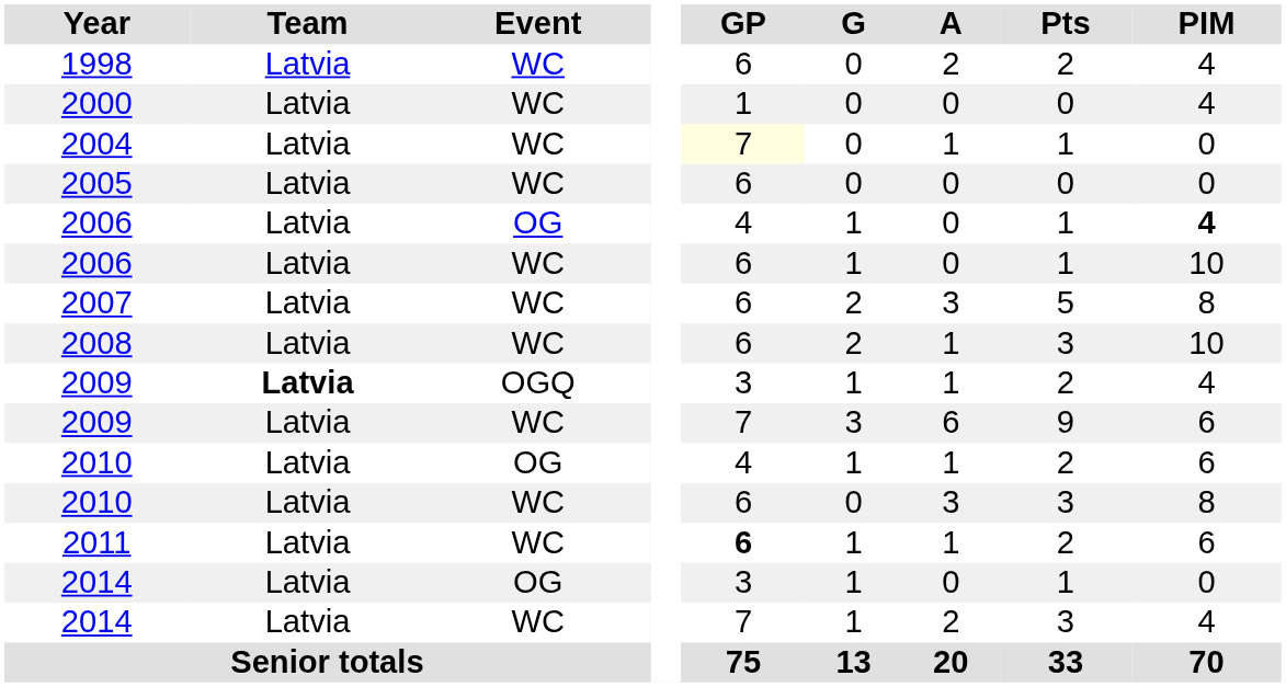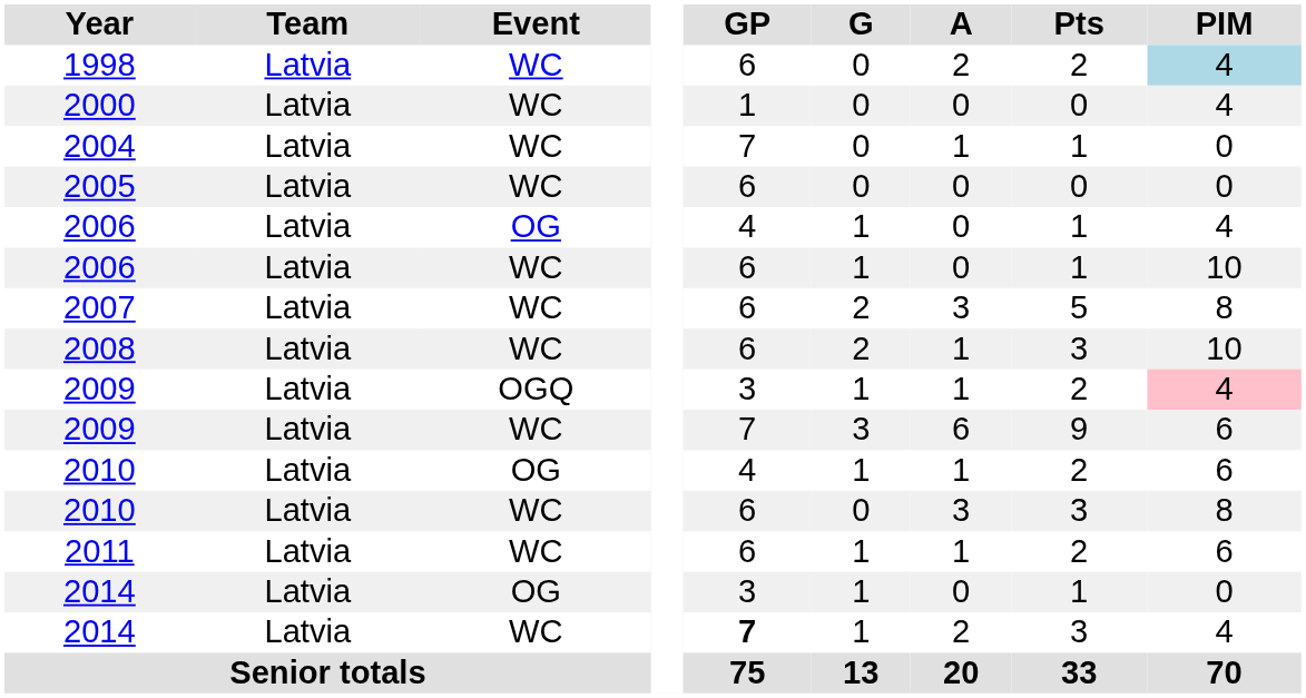1998 | PIM: no background -> lightblue background
2004 | GP: lightyellow background -> no background
2006 / OG | PIM: bold -> normal
2009 / OGQ | Team: bold -> normal
2009 / OGQ | PIM: no background -> pink background
2011 | GP: bold -> normal
2014 / WC | GP: normal -> bold
